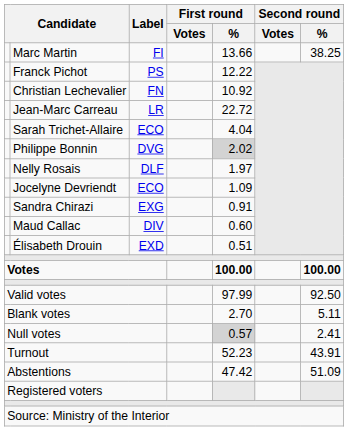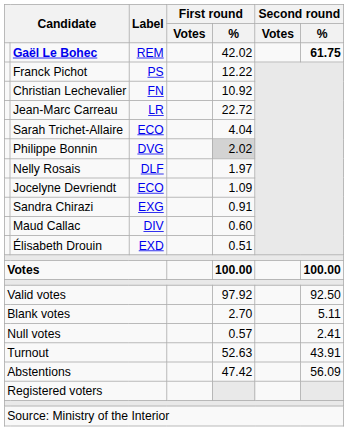+ row: Gaël Le Bohec | REM | 42.02 | 61.75
- row: Marc Martin | FI | 13.66 | 38.25
Valid votes | First round / %: 97.99 -> 97.92
Null votes | First round / %: lightgrey background -> no background
Turnout | First round / %: 52.23 -> 52.63
Abstentions | Second round / %: 51.09 -> 56.09
